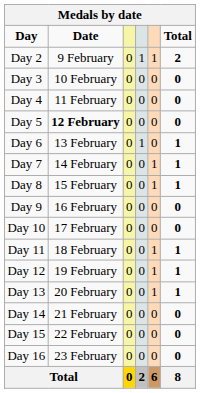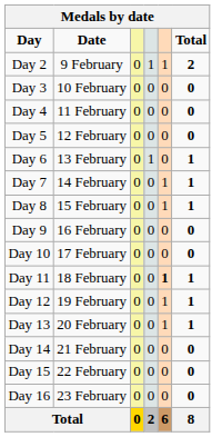Day 5 | Date: bold -> normal
Day 11 | column 5: normal -> bold
